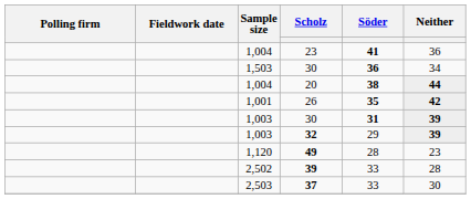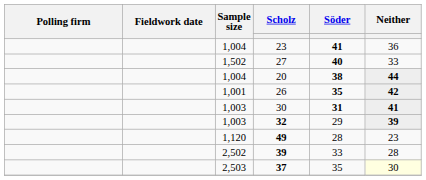- row: 1,503 | 30 | 36 | 34
+ row: 1,502 | 27 | 40 | 33
1,003 / 30 | Neither: 39 -> 41
37 | Söder: 33 -> 35
37 | Neither: no background -> lightyellow background
